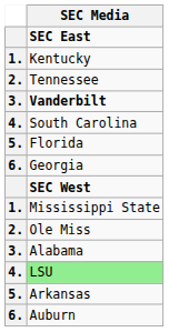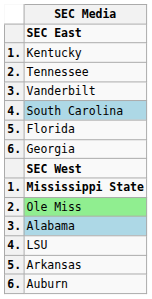Vanderbilt | SEC Media: bold -> normal
South Carolina | SEC Media: no background -> lightblue background
Mississippi State | SEC Media: normal -> bold
Ole Miss | SEC Media: no background -> lightgreen background
Alabama | SEC Media: no background -> lightblue background
LSU | SEC Media: lightgreen background -> no background
